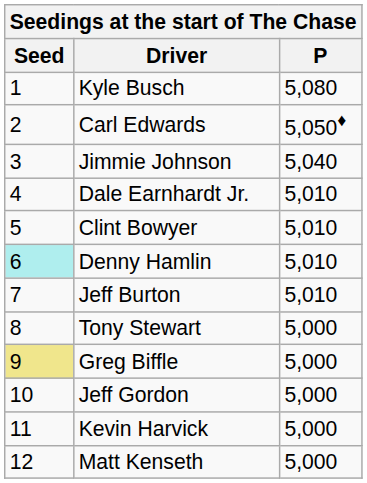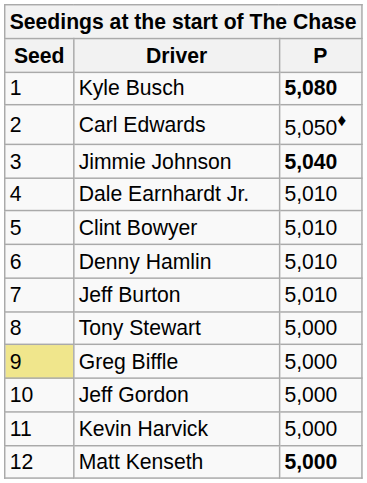Kyle Busch | P: normal -> bold
Jimmie Johnson | P: normal -> bold
Denny Hamlin | Seed: paleturquoise background -> no background
Matt Kenseth | P: normal -> bold
